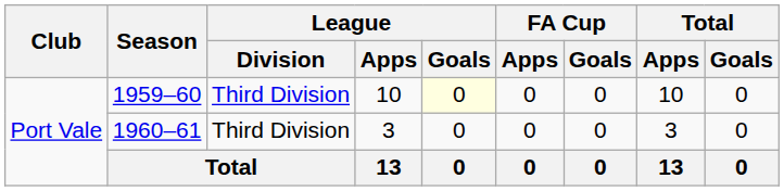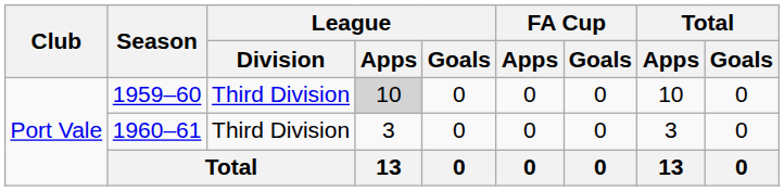1959–60 | League / Apps: no background -> lightgrey background
1959–60 | League / Goals: lightyellow background -> no background
